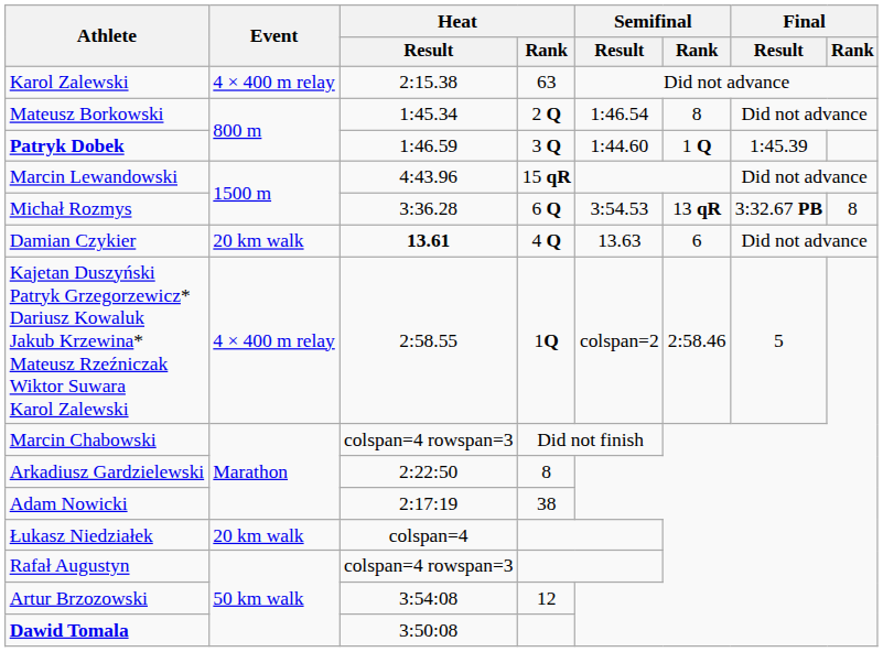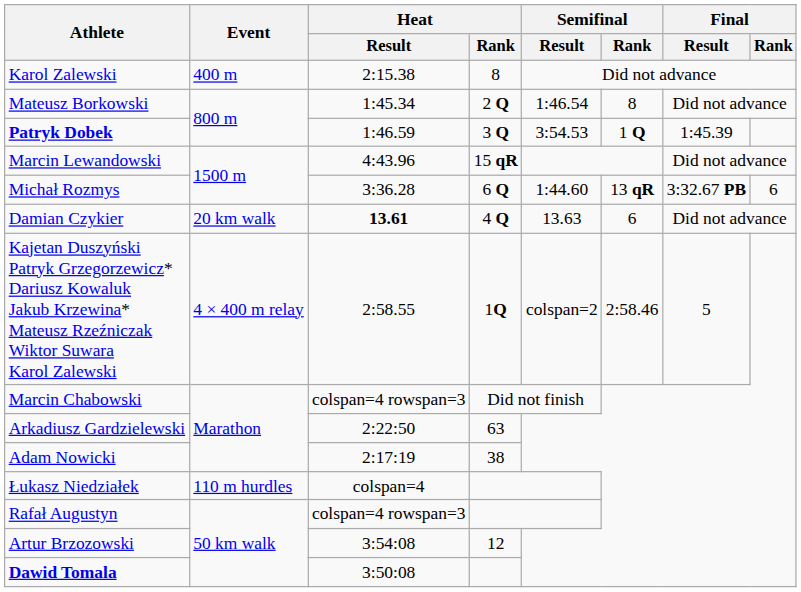Karol Zalewski | Event: 4 × 400 m relay -> 400 m
Karol Zalewski | Heat / Rank: 63 -> 8
Patryk Dobek | Semifinal / Result: 1:44.60 -> 3:54.53
Michał Rozmys | Semifinal / Result: 3:54.53 -> 1:44.60
Michał Rozmys | Final / Rank: 8 -> 6
Arkadiusz Gardzielewski | Heat / Rank: 8 -> 63
Łukasz Niedziałek | Event: 20 km walk -> 110 m hurdles
